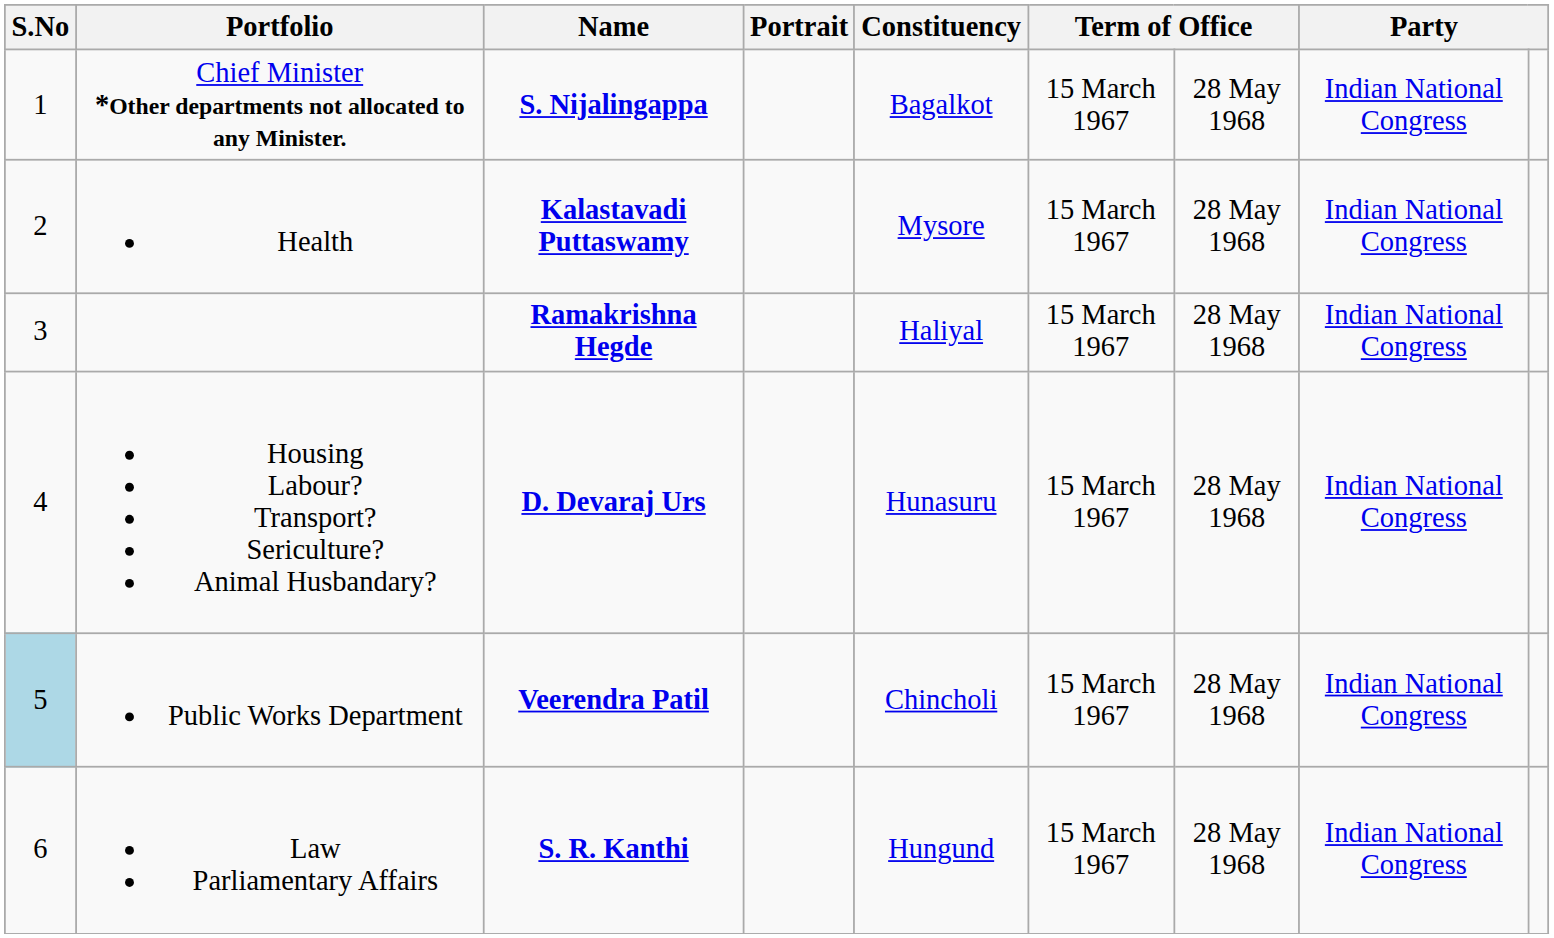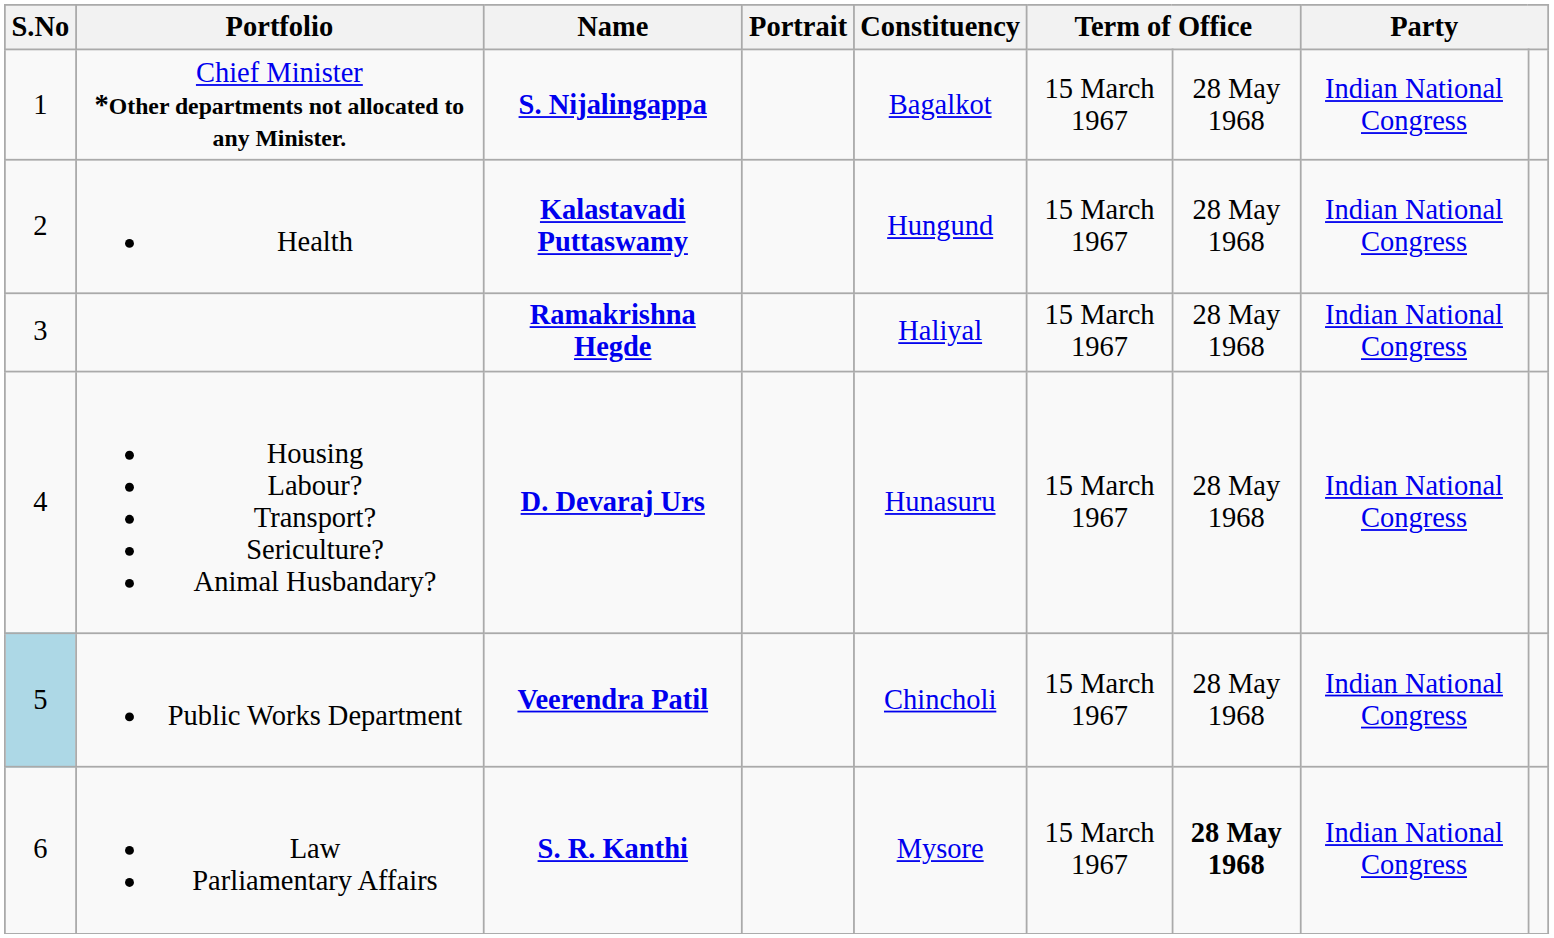Health | Constituency: Mysore -> Hungund
Law Parliamentary Affairs | Constituency: Hungund -> Mysore
Law Parliamentary Affairs | column 7: normal -> bold
